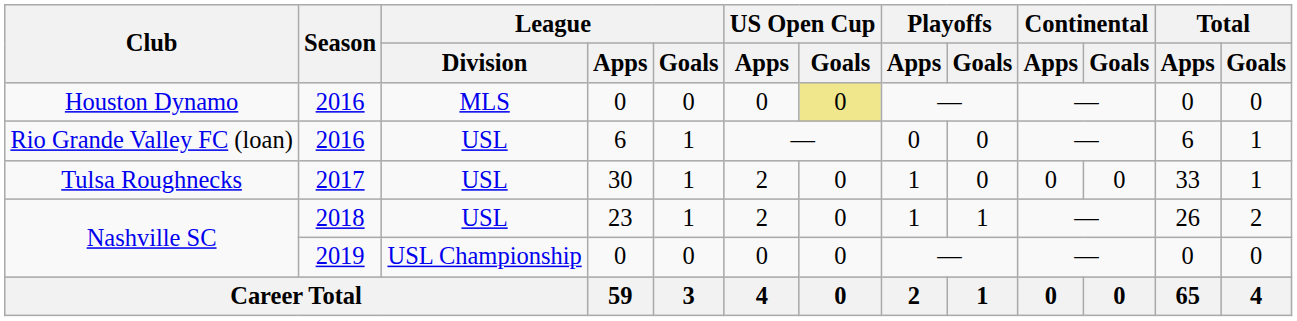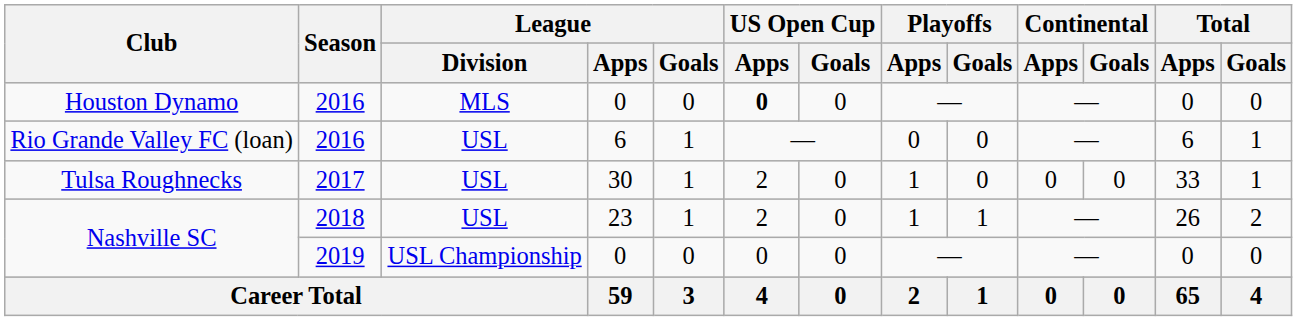Houston Dynamo | US Open Cup / Apps: normal -> bold
Houston Dynamo | US Open Cup / Goals: khaki background -> no background
